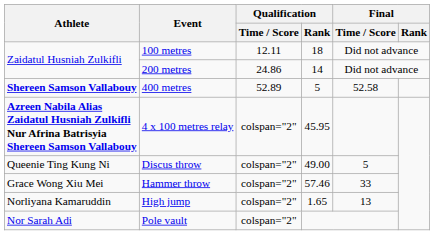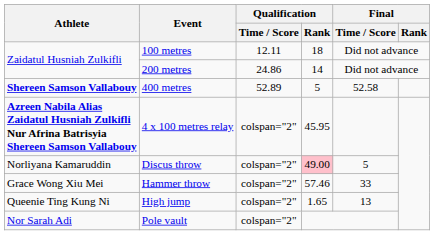Discus throw | Athlete: Queenie Ting Kung Ni -> Norliyana Kamaruddin
Discus throw | Qualification / Rank: no background -> pink background
High jump | Athlete: Norliyana Kamaruddin -> Queenie Ting Kung Ni
